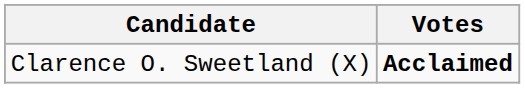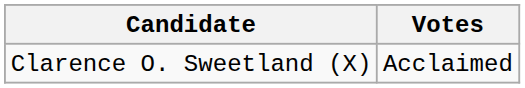Clarence O. Sweetland (X) | Votes: bold -> normal
